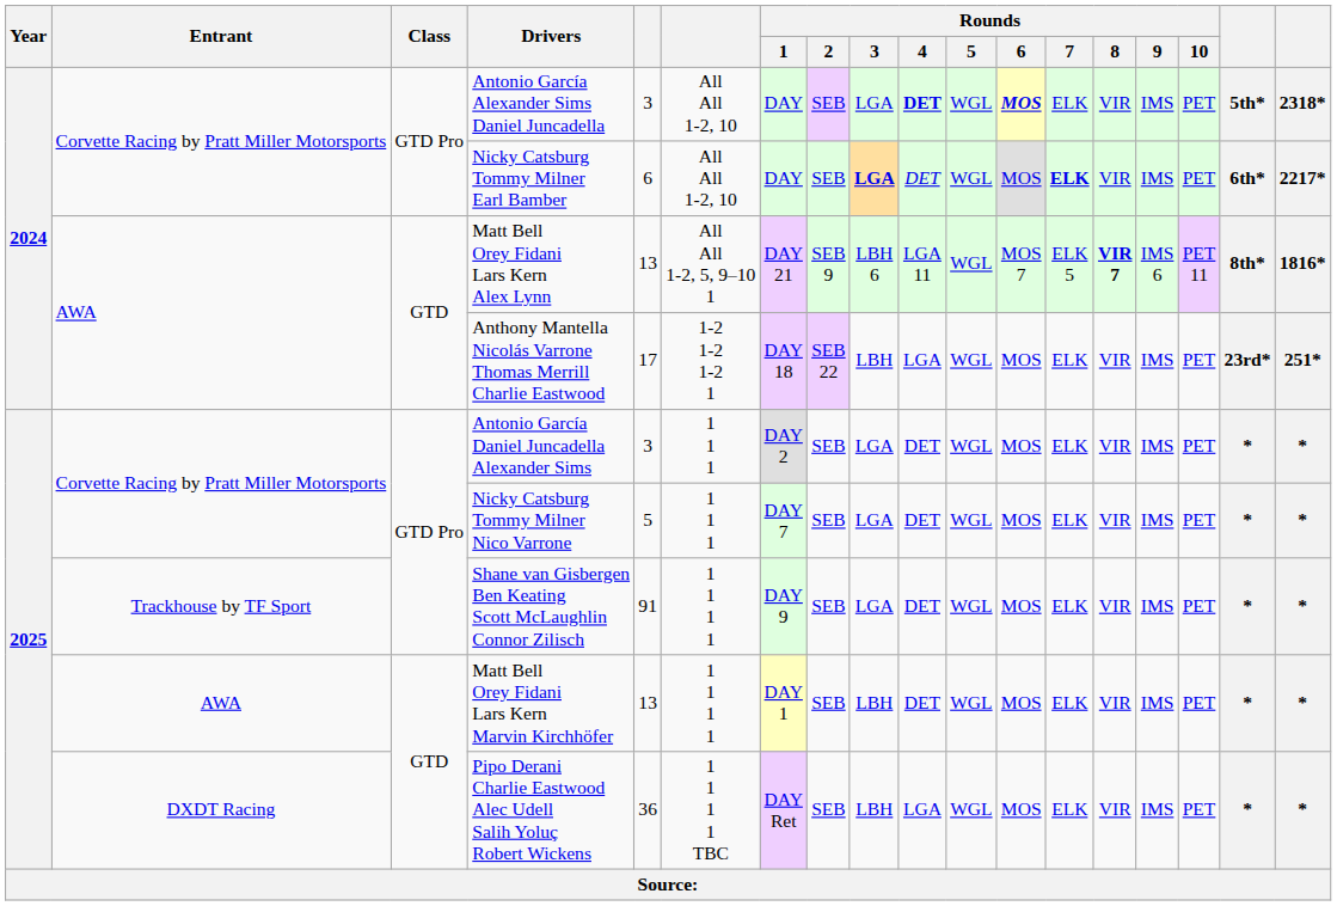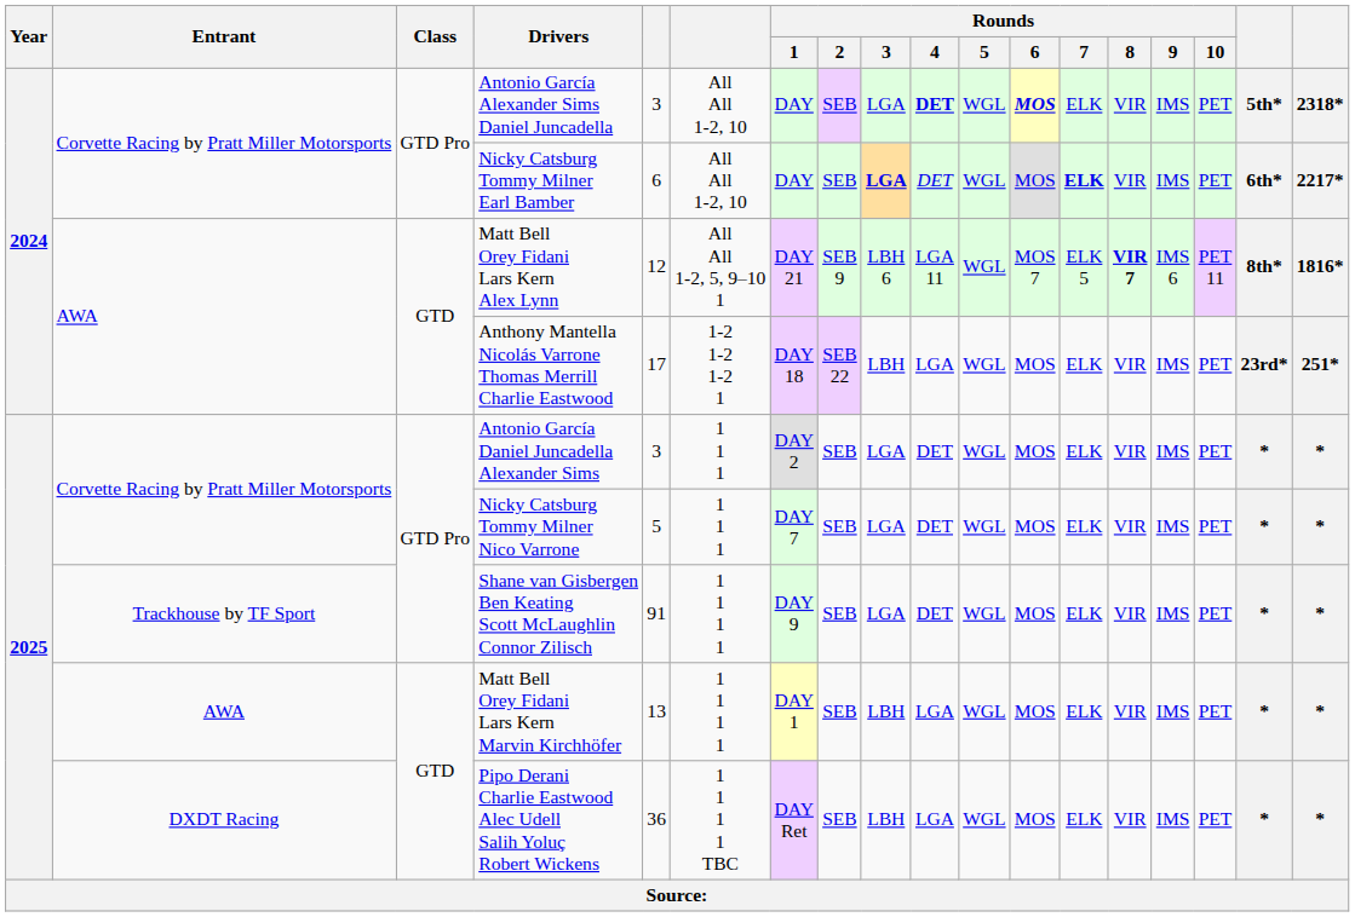Matt Bell Orey Fidani Lars Kern Alex Lynn | column 5: 13 -> 12
Matt Bell Orey Fidani Lars Kern Marvin Kirchhöfer | Rounds / 4: DET -> LGA
